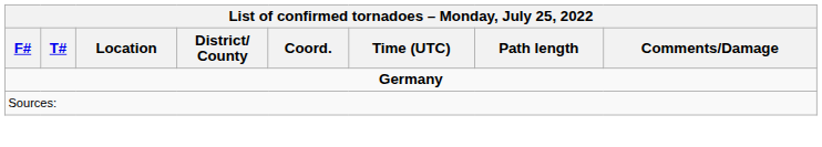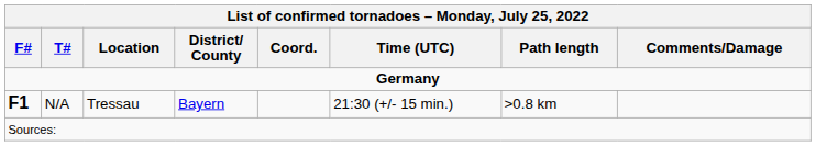+ row: F1 | N/A | Tressau | Bayern | 21:30 (+/- 15 min.) | >0.8 km
